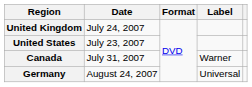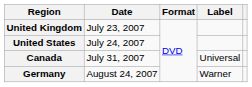United Kingdom | Date: July 24, 2007 -> July 23, 2007
United States | Date: July 23, 2007 -> July 24, 2007
Canada | Label: Warner -> Universal
Germany | Label: Universal -> Warner
